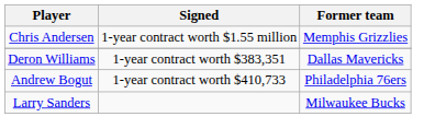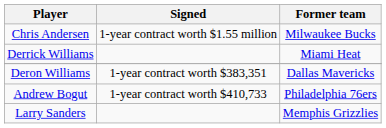Chris Andersen | Former team: Memphis Grizzlies -> Milwaukee Bucks
+ row: Derrick Williams | Miami Heat
Larry Sanders | Former team: Milwaukee Bucks -> Memphis Grizzlies
